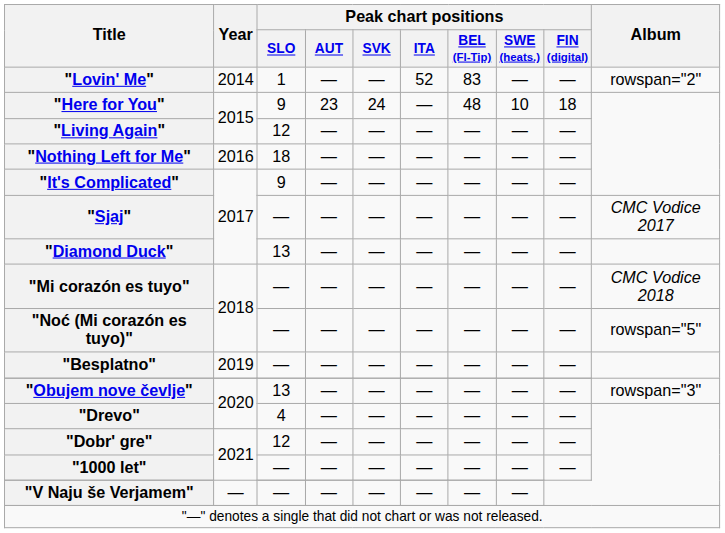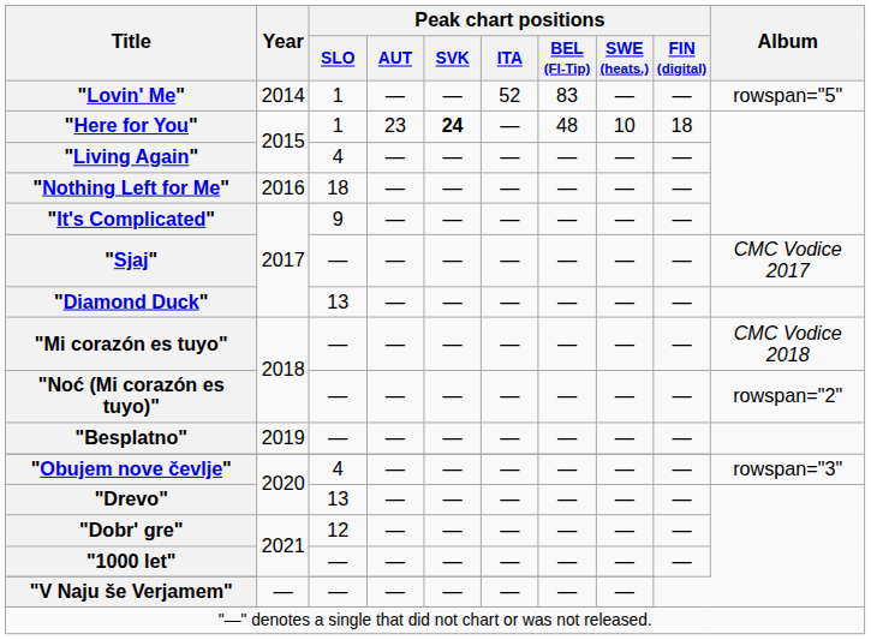"Lovin' Me" | Album: rowspan="2" -> rowspan="5"
"Here for You" | Peak chart positions / SLO: 9 -> 1
"Here for You" | Peak chart positions / SVK: normal -> bold
"Living Again" | Peak chart positions / SLO: 12 -> 4
"Noć (Mi corazón es tuyo)" | Album: rowspan="5" -> rowspan="2"
"Obujem nove čevlje" | Peak chart positions / SLO: 13 -> 4
"Drevo" | Peak chart positions / SLO: 4 -> 13
